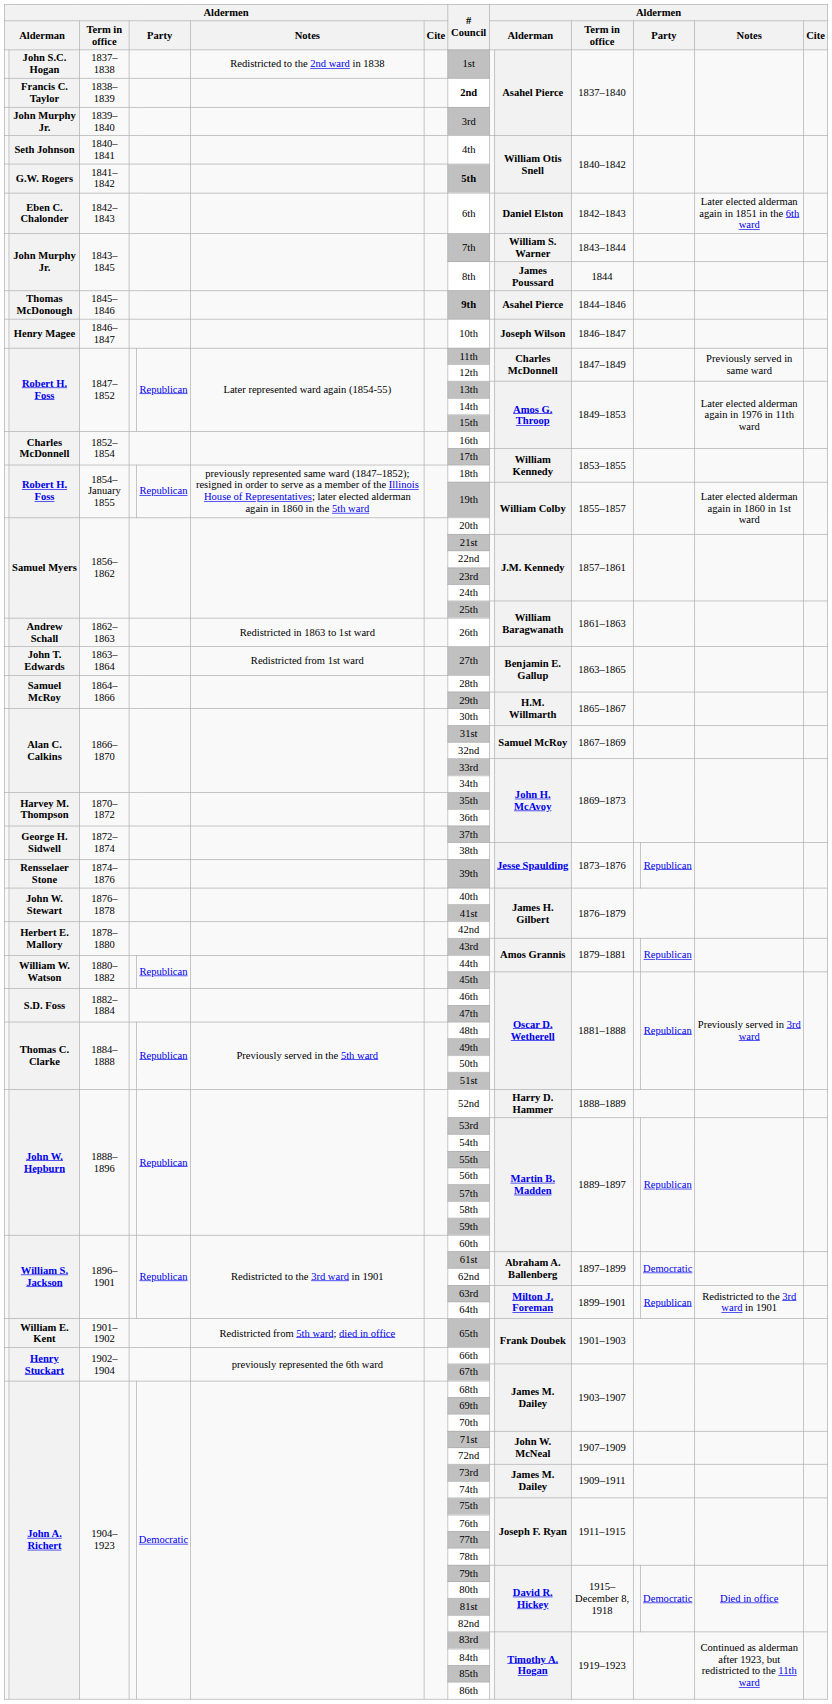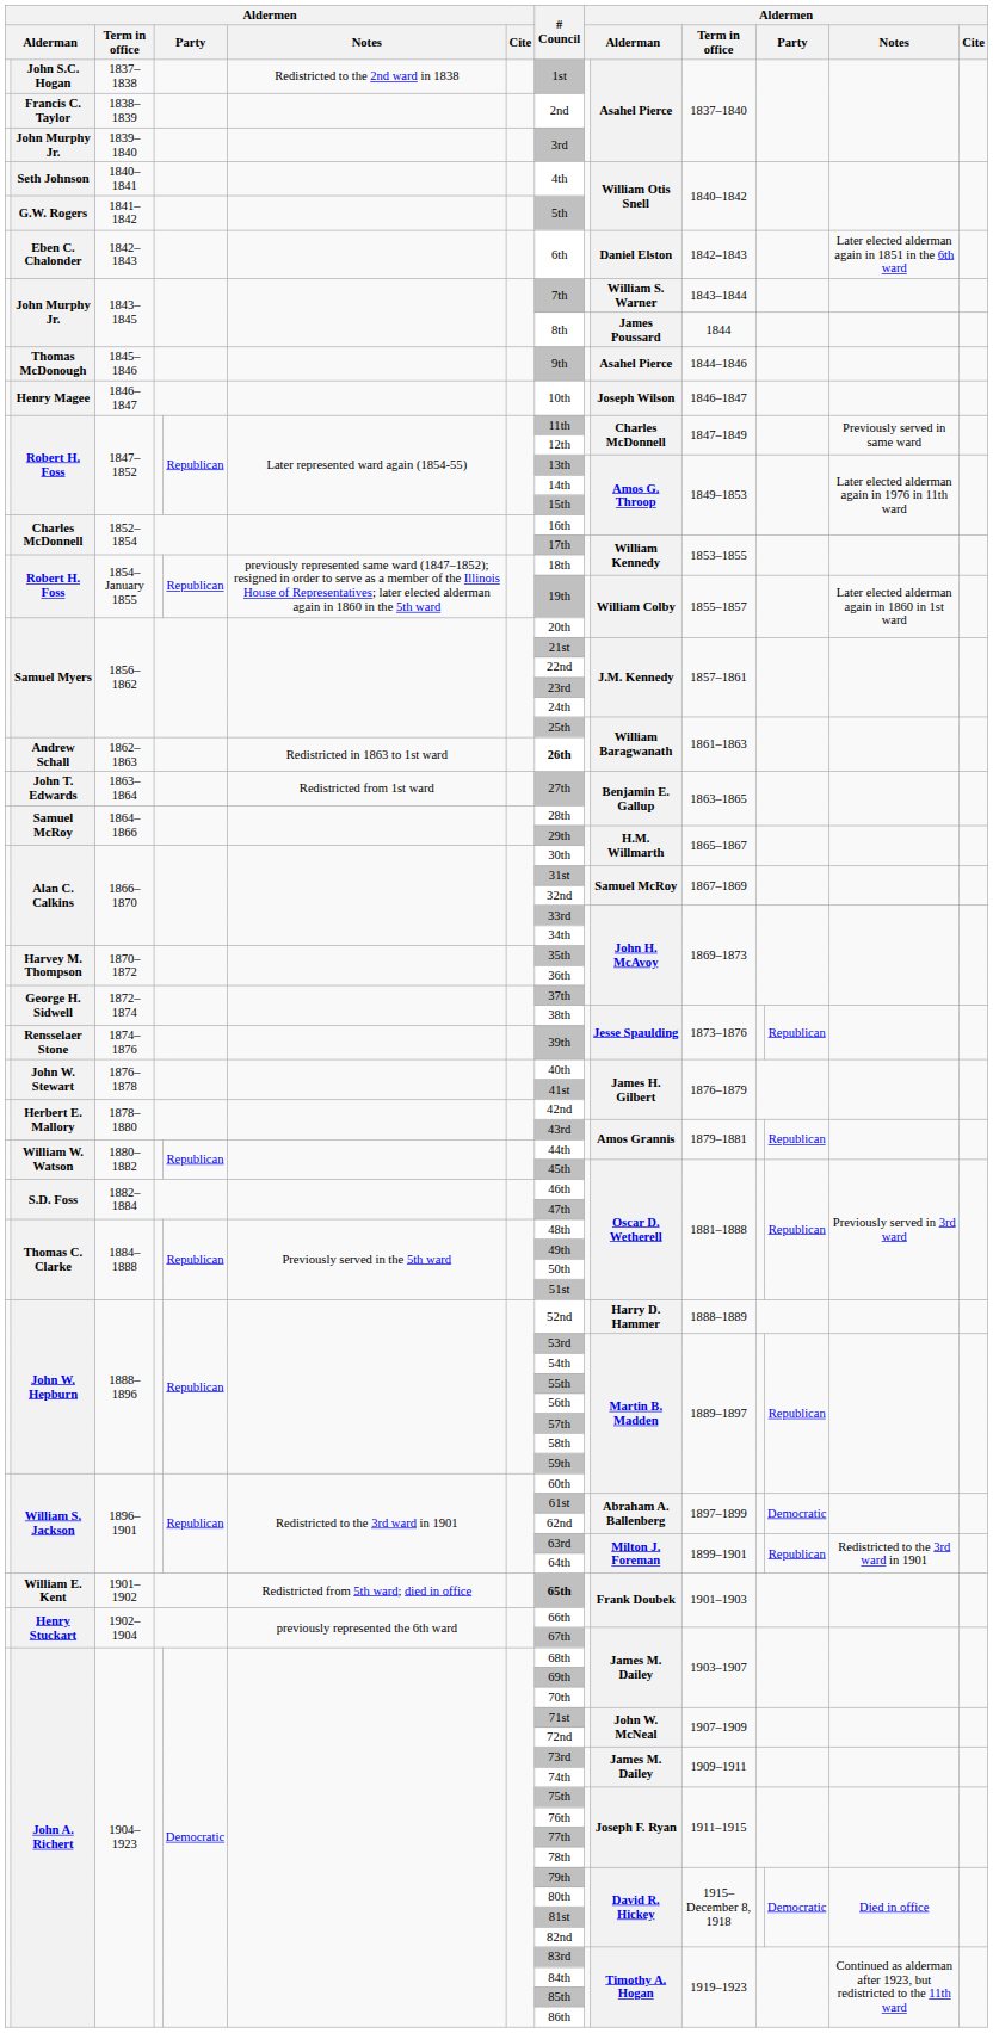1838–1839 | # Council: bold -> normal
1841–1842 | # Council: bold -> normal
1845–1846 | # Council: bold -> normal
1862–1863 | # Council: normal -> bold
1901–1902 | # Council: normal -> bold
